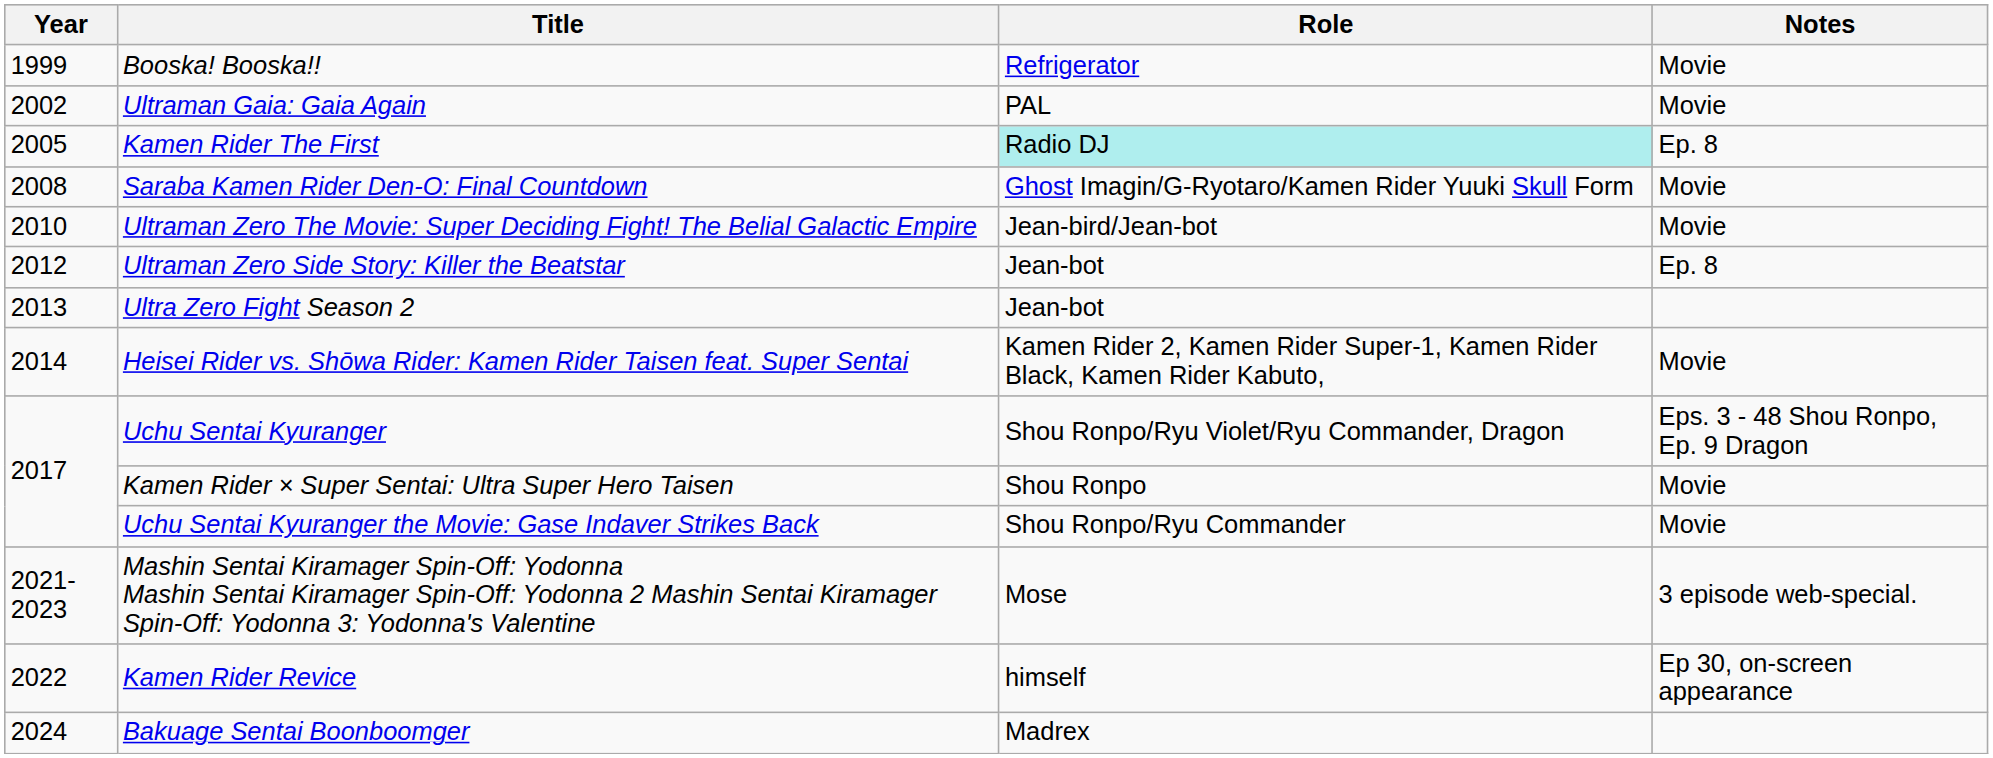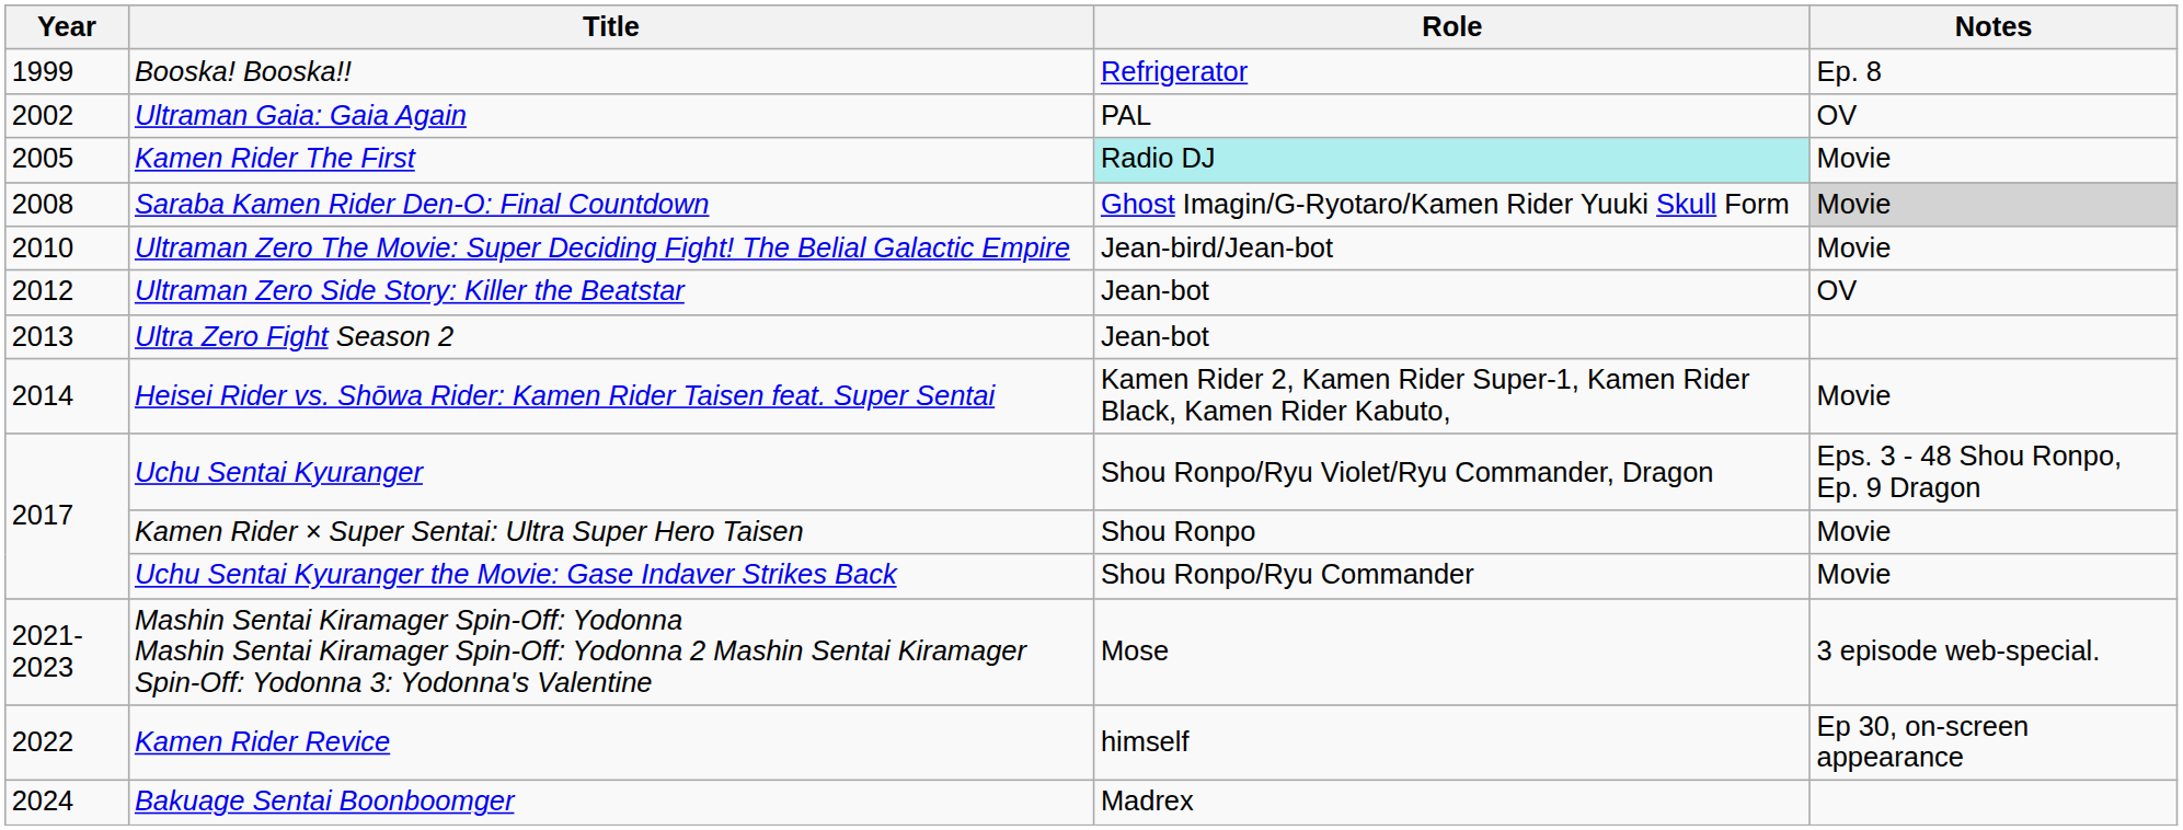Booska! Booska!! | Notes: Movie -> Ep. 8
Ultraman Gaia: Gaia Again | Notes: Movie -> OV
Kamen Rider The First | Notes: Ep. 8 -> Movie
Saraba Kamen Rider Den-O: Final Countdown | Notes: no background -> lightgrey background
Ultraman Zero Side Story: Killer the Beatstar | Notes: Ep. 8 -> OV
